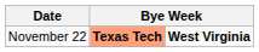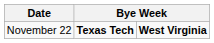November 22 | column 2: lightsalmon background -> no background
